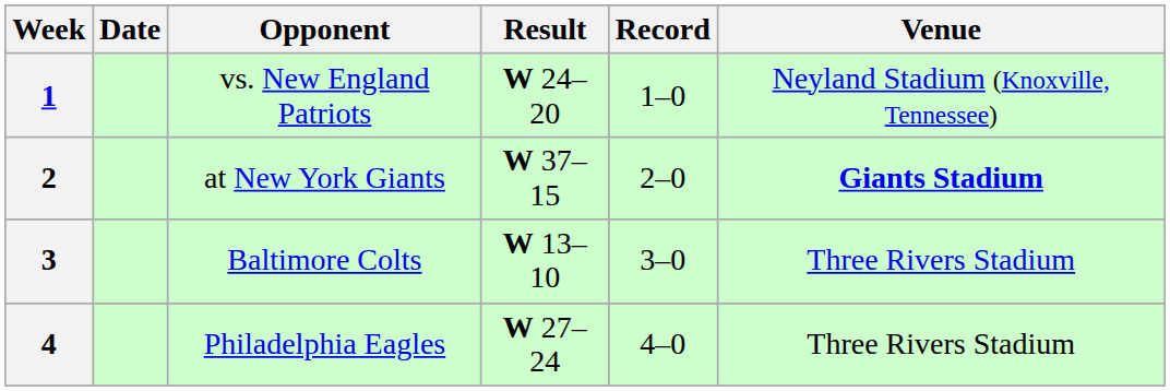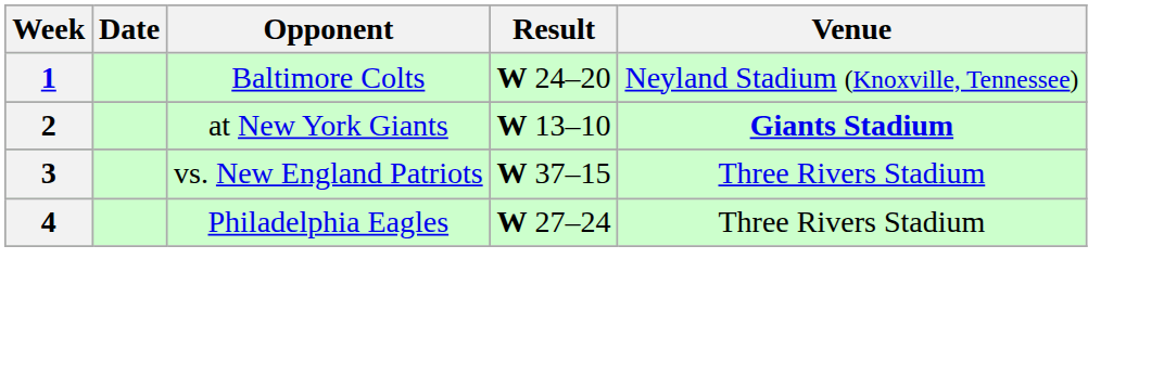- column: Record | 1–0 | 2–0 | 3–0 | 4–0
1 | Opponent: vs. New England Patriots -> Baltimore Colts
2 | Result: W 37–15 -> W 13–10
3 | Opponent: Baltimore Colts -> vs. New England Patriots
3 | Result: W 13–10 -> W 37–15
